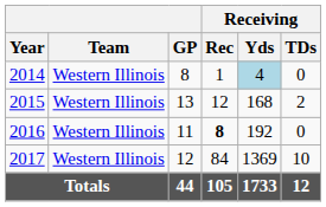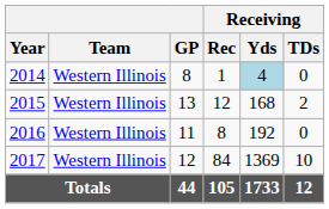2016 | Receiving / Rec: bold -> normal
